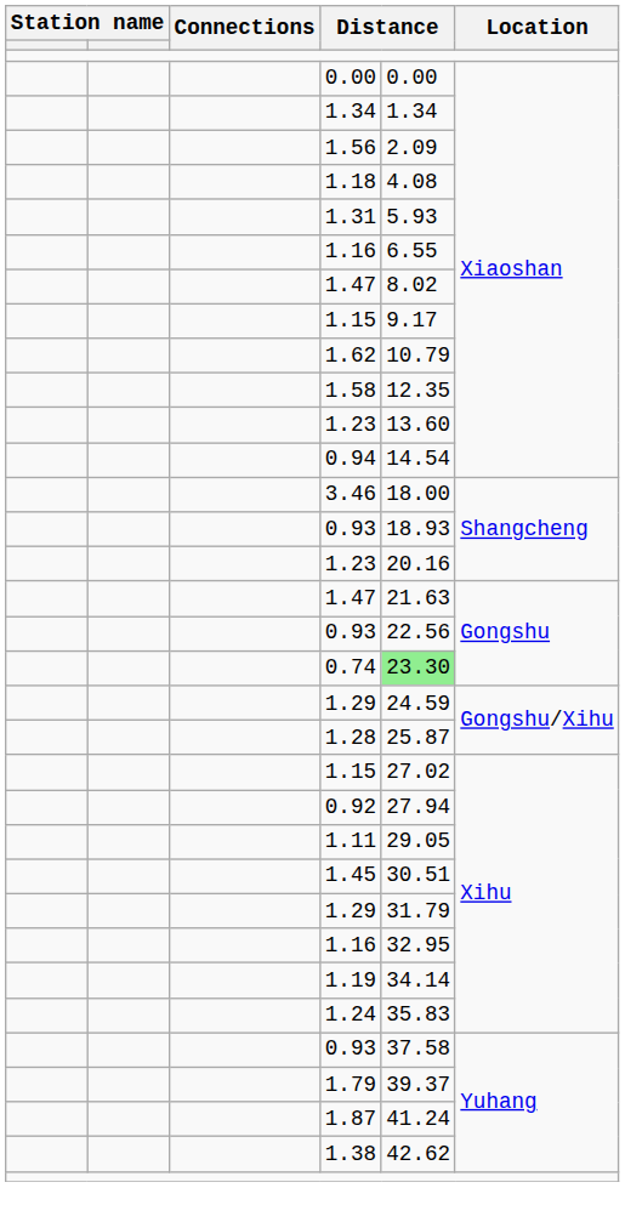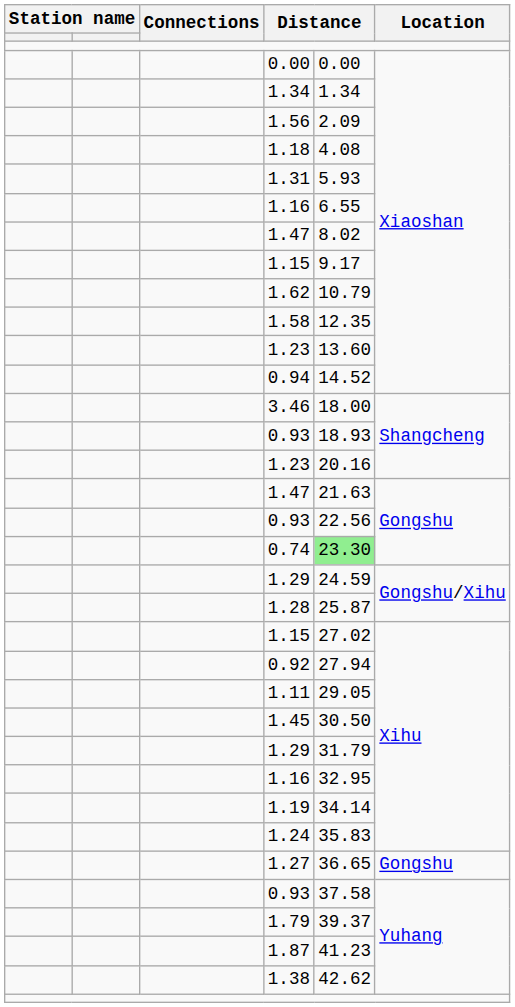0.94 | column 5: 14.54 -> 14.52
1.45 | column 5: 30.51 -> 30.50
+ row: 1.27 | 36.65 | Gongshu
1.87 | column 5: 41.24 -> 41.23
